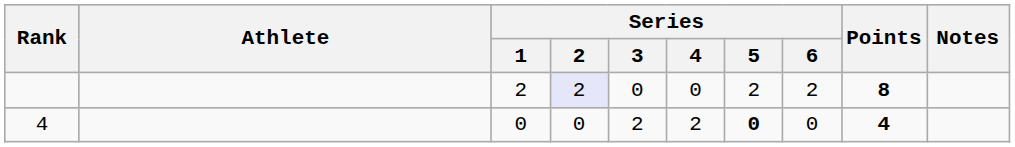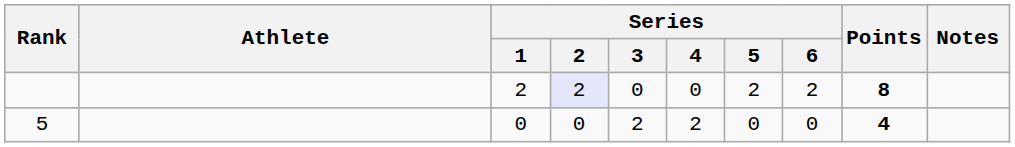row 4 | Rank: 4 -> 5
row 4 | Series / 5: bold -> normal
